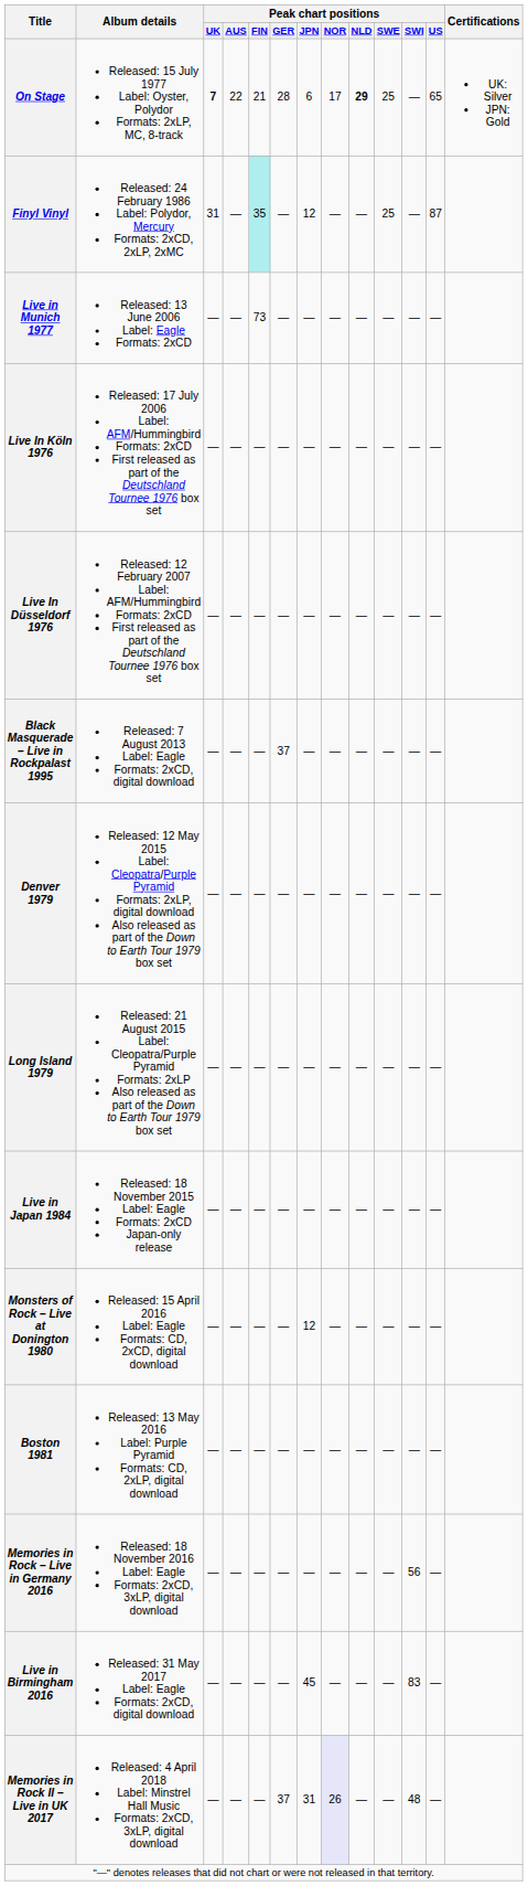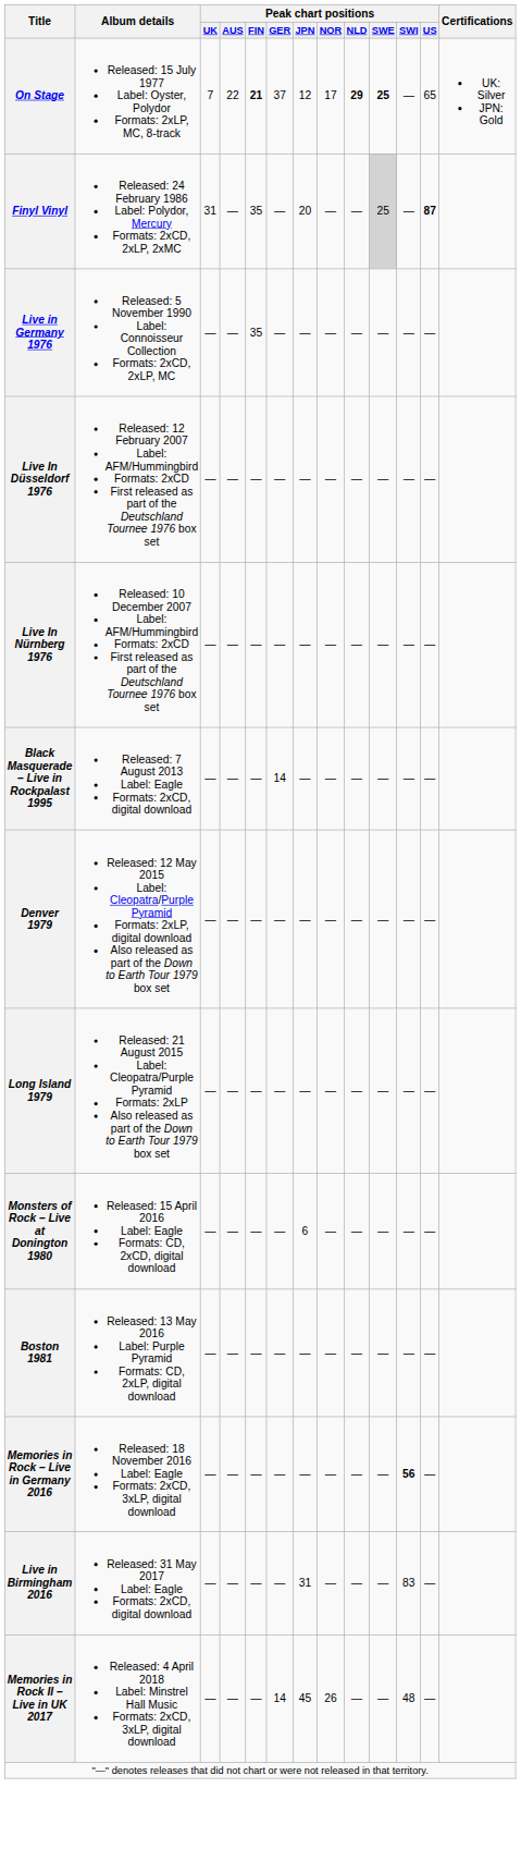On Stage | Peak chart positions / UK: bold -> normal
On Stage | Peak chart positions / FIN: normal -> bold
On Stage | Peak chart positions / GER: 28 -> 37
On Stage | Peak chart positions / JPN: 6 -> 12
On Stage | Peak chart positions / SWE: normal -> bold
Finyl Vinyl | Peak chart positions / FIN: paleturquoise background -> no background
Finyl Vinyl | Peak chart positions / JPN: 12 -> 20
Finyl Vinyl | Peak chart positions / SWE: no background -> lightgrey background
Finyl Vinyl | Peak chart positions / US: normal -> bold
+ row: Live in Germany 1976 | Released: 5 November 1990 Label: Connoisseur Collection Formats: 2xCD, 2xLP, MC | — | — | 35 | — | — | — | — | — | — | —
- row: Live in Munich 1977 | Released: 13 June 2006 Label: Eagle Formats: 2xCD | — | — | 73 | — | — | — | — | — | — | —
- row: Live In Köln 1976 | Released: 17 July 2006 Label: AFM/Hummingbird Formats: 2xCD First released as part of the Deutschland Tournee 1976 box set | — | — | — | — | — | — | — | — | — | —
+ row: Live In Nürnberg 1976 | Released: 10 December 2007 Label: AFM/Hummingbird Formats: 2xCD First released as part of the Deutschland Tournee 1976 box set | — | — | — | — | — | — | — | — | — | —
Black Masquerade – Live in Rockpalast 1995 | Peak chart positions / GER: 37 -> 14
- row: Live in Japan 1984 | Released: 18 November 2015 Label: Eagle Formats: 2xCD Japan-only release | — | — | — | — | — | — | — | — | — | —
Monsters of Rock – Live at Donington 1980 | Peak chart positions / JPN: 12 -> 6
Memories in Rock – Live in Germany 2016 | Peak chart positions / SWI: normal -> bold
Live in Birmingham 2016 | Peak chart positions / JPN: 45 -> 31
Memories in Rock II – Live in UK 2017 | Peak chart positions / GER: 37 -> 14
Memories in Rock II – Live in UK 2017 | Peak chart positions / JPN: 31 -> 45
Memories in Rock II – Live in UK 2017 | Peak chart positions / NOR: lavender background -> no background
